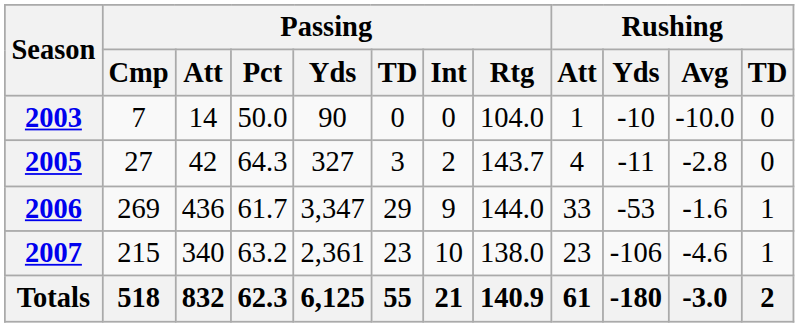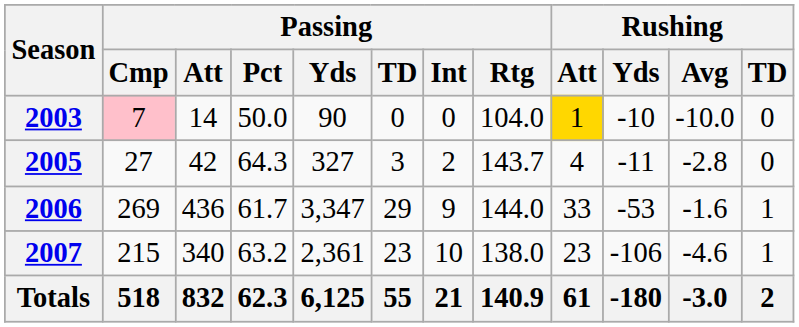2003 | Passing / Cmp: no background -> pink background
2003 | Rushing / Att: no background -> gold background
